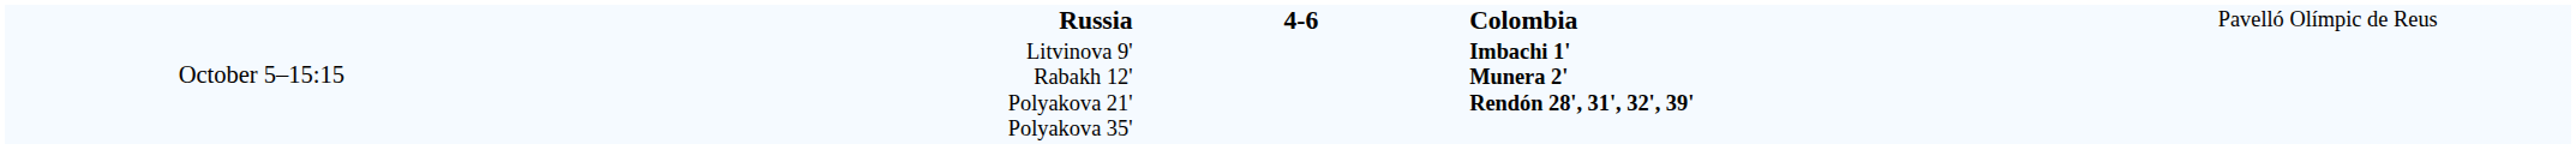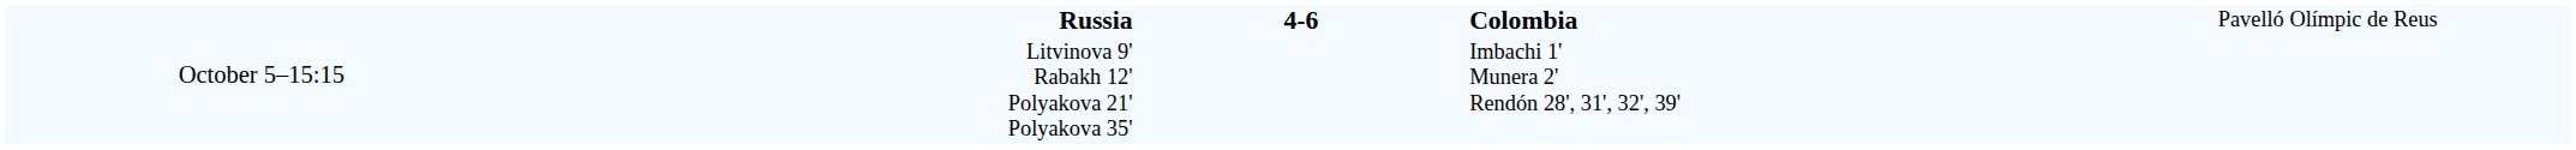Litvinova 9' Rabakh 12' Polyakova 21' Polyakova 35' | column 4: bold -> normal
